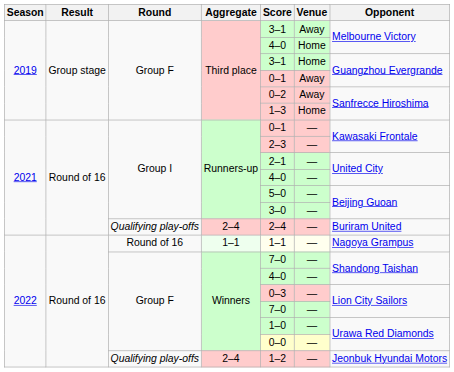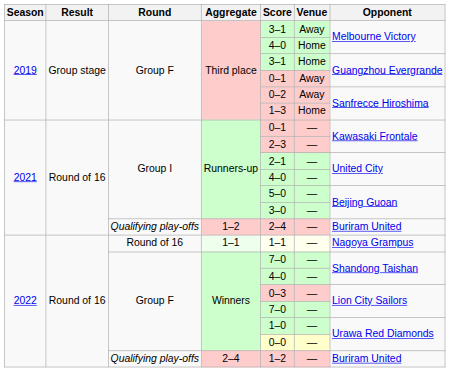row 14 | Aggregate: 2–4 -> 1–2
row 22 | Opponent: Jeonbuk Hyundai Motors -> Buriram United
